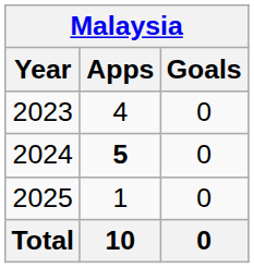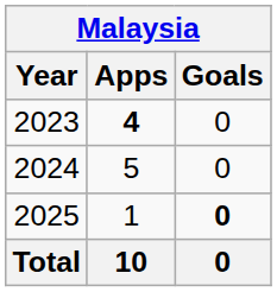2023 | Apps: normal -> bold
2024 | Apps: bold -> normal
2025 | Goals: normal -> bold
